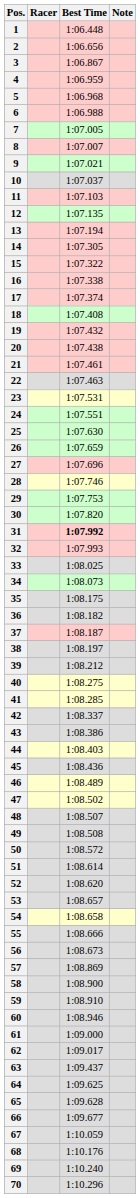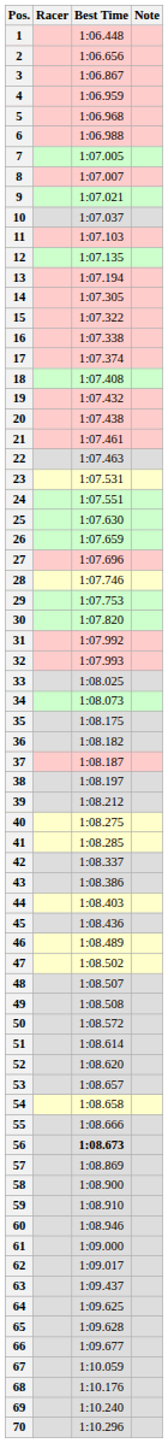31 | Best Time: bold -> normal
56 | Best Time: normal -> bold
